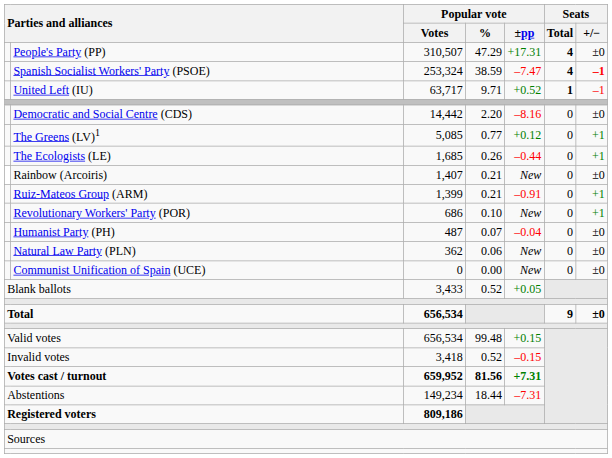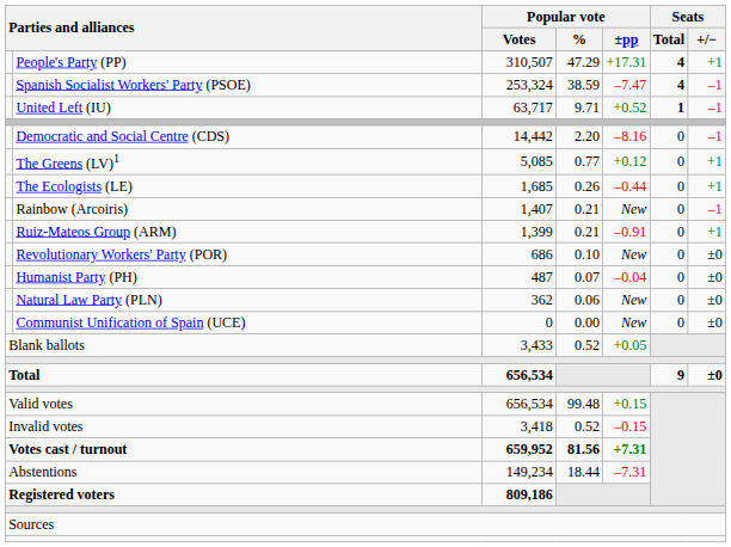People's Party (PP) | Seats / +/−: ±0 -> +1
Spanish Socialist Workers' Party (PSOE) | Seats / +/−: bold -> normal
Democratic and Social Centre (CDS) | Seats / +/−: ±0 -> –1
Rainbow (Arcoiris) | Seats / +/−: ±0 -> –1
Revolutionary Workers' Party (POR) | Seats / +/−: +1 -> ±0
